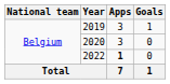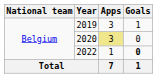2020 | Apps: no background -> khaki background
2022 | Apps: bold -> normal
2022 | Goals: normal -> bold
